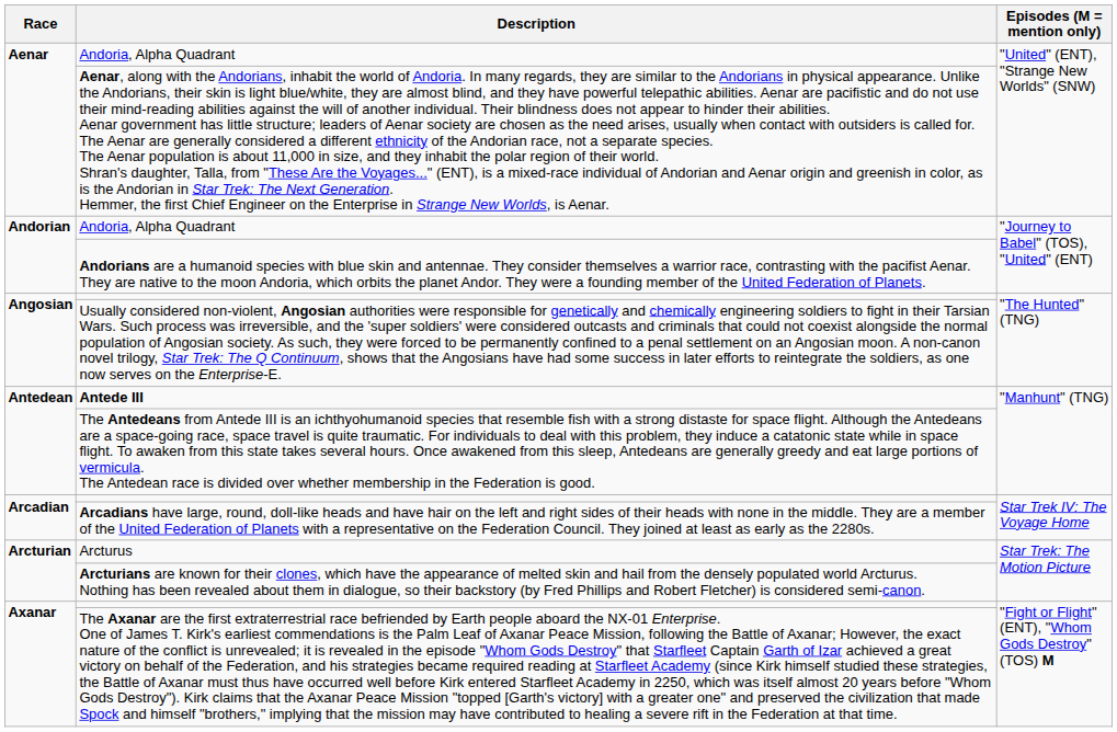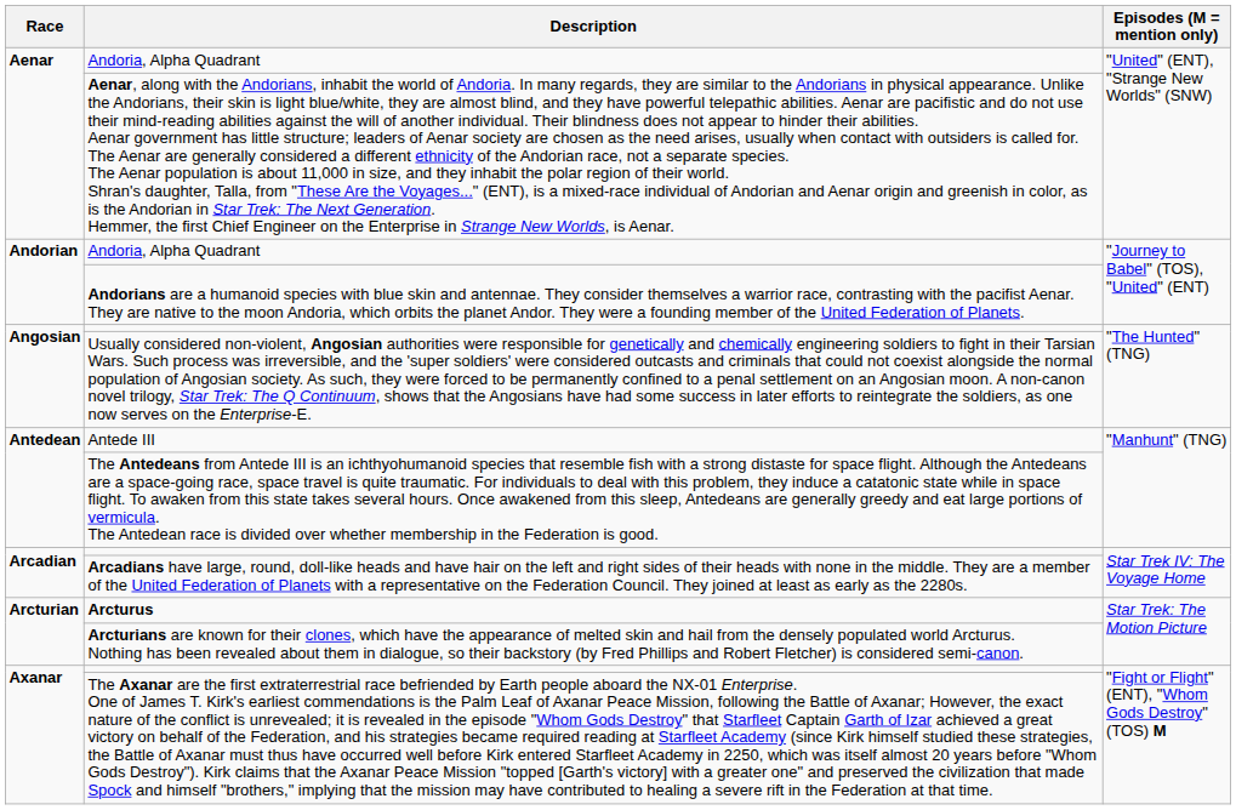Antede III | Description: bold -> normal
Arcturus | Description: normal -> bold
